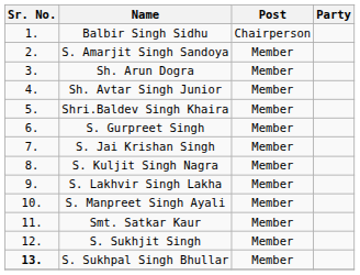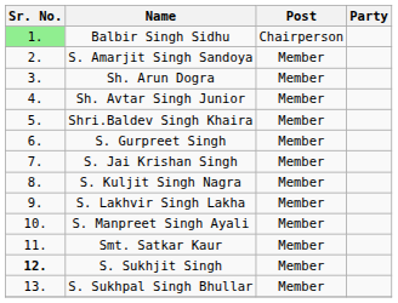Balbir Singh Sidhu | Sr. No.: no background -> lightgreen background
S. Sukhjit Singh | Sr. No.: normal -> bold
S. Sukhpal Singh Bhullar | Sr. No.: bold -> normal
